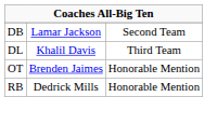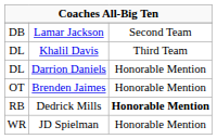+ row: DL | Darrion Daniels | Honorable Mention
Dedrick Mills | column 3: normal -> bold
+ row: WR | JD Spielman | Honorable Mention
